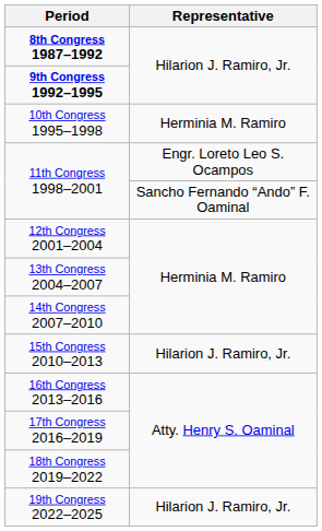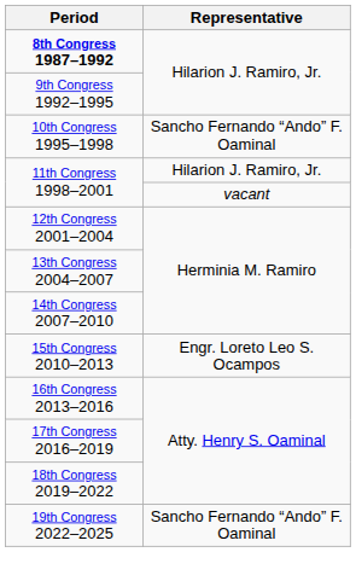row 3 | Period: bold -> normal
row 4 | Representative: Herminia M. Ramiro -> Sancho Fernando “Ando” F. Oaminal
row 5 | Representative: Engr. Loreto Leo S. Ocampos -> Hilarion J. Ramiro, Jr.
row 6 | Representative: Sancho Fernando “Ando” F. Oaminal -> vacant
row 10 | Representative: Hilarion J. Ramiro, Jr. -> Engr. Loreto Leo S. Ocampos
row 14 | Representative: Hilarion J. Ramiro, Jr. -> Sancho Fernando “Ando” F. Oaminal
